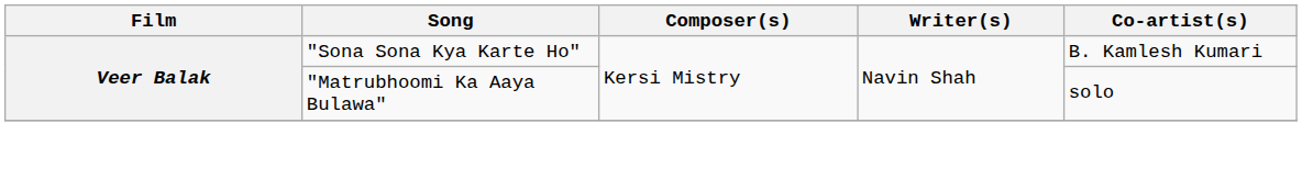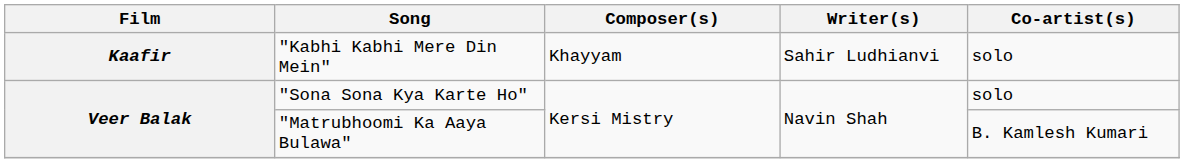+ row: Kaafir | "Kabhi Kabhi Mere Din Mein" | Khayyam | Sahir Ludhianvi | solo
"Sona Sona Kya Karte Ho" | Co-artist(s): B. Kamlesh Kumari -> solo
"Matrubhoomi Ka Aaya Bulawa" | Co-artist(s): solo -> B. Kamlesh Kumari
